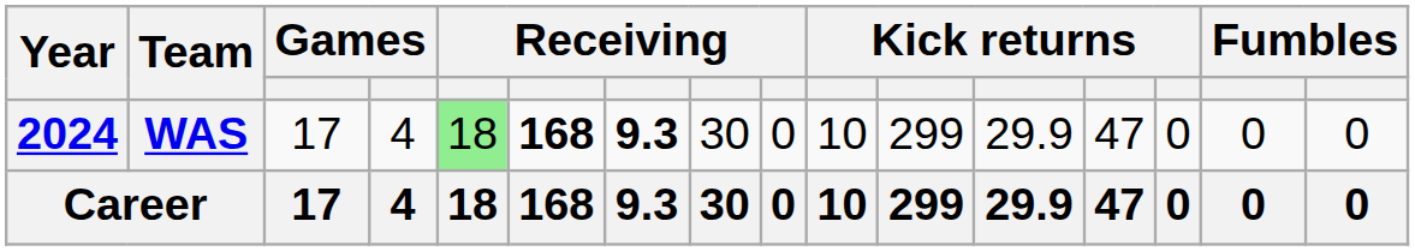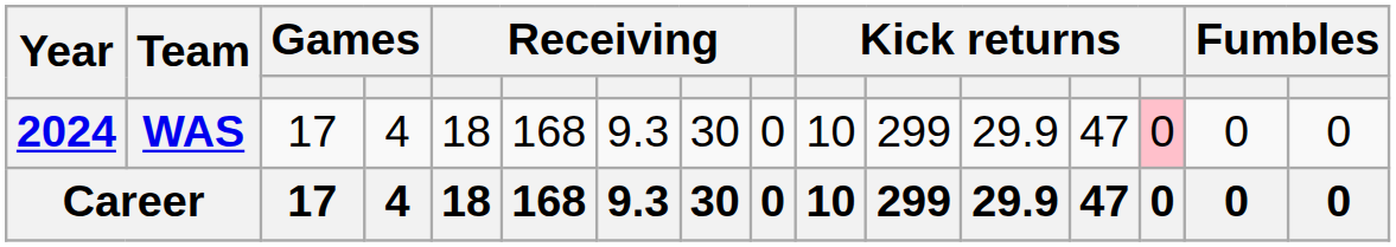WAS | column 5: lightgreen background -> no background
WAS | column 6: bold -> normal
WAS | column 7: bold -> normal
WAS | column 14: no background -> pink background
